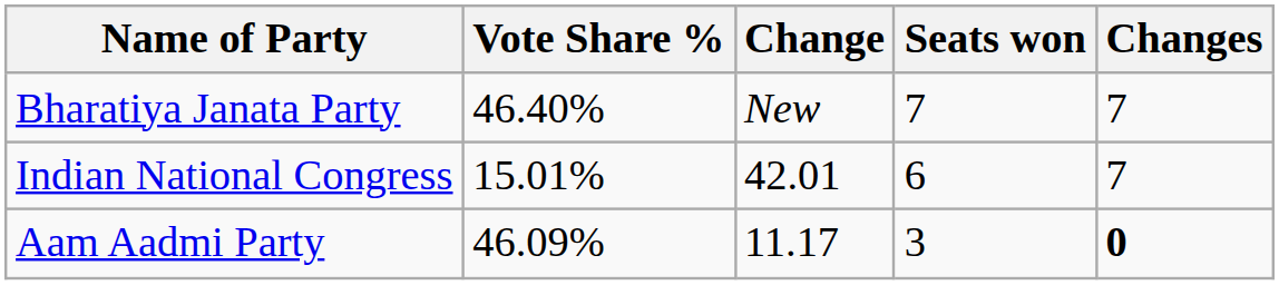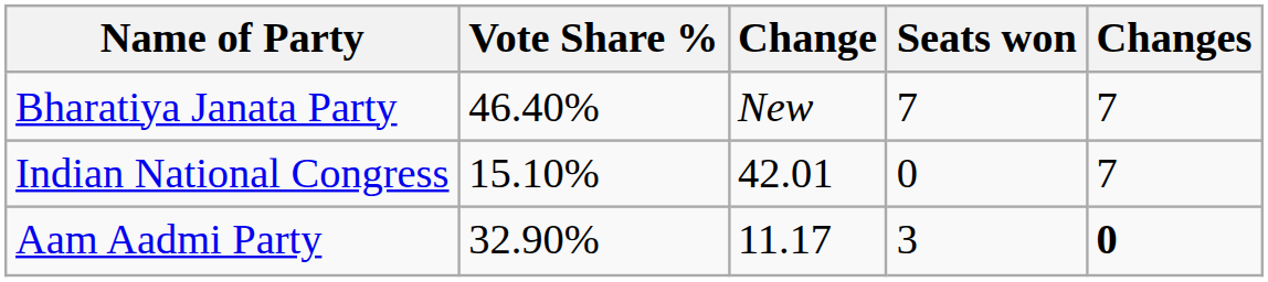Indian National Congress | Vote Share %: 15.01% -> 15.10%
Indian National Congress | Seats won: 6 -> 0
Aam Aadmi Party | Vote Share %: 46.09% -> 32.90%
